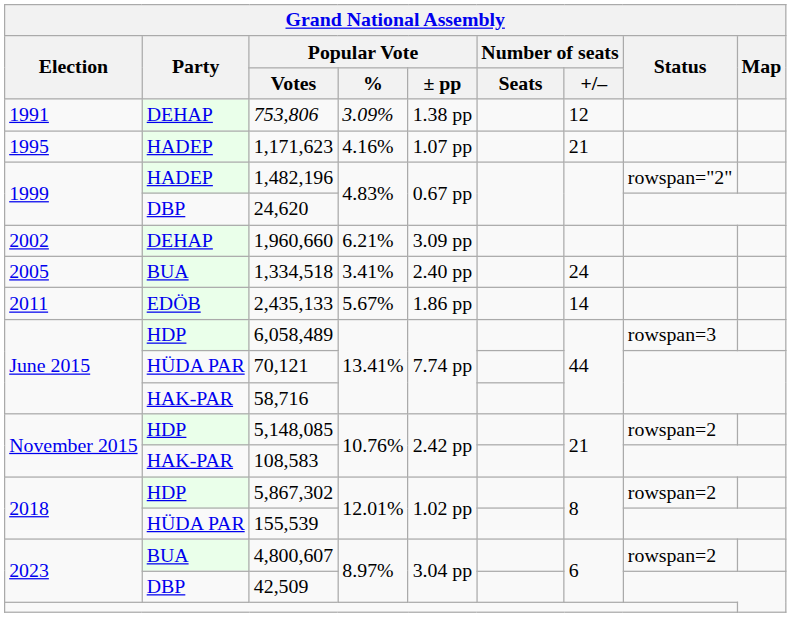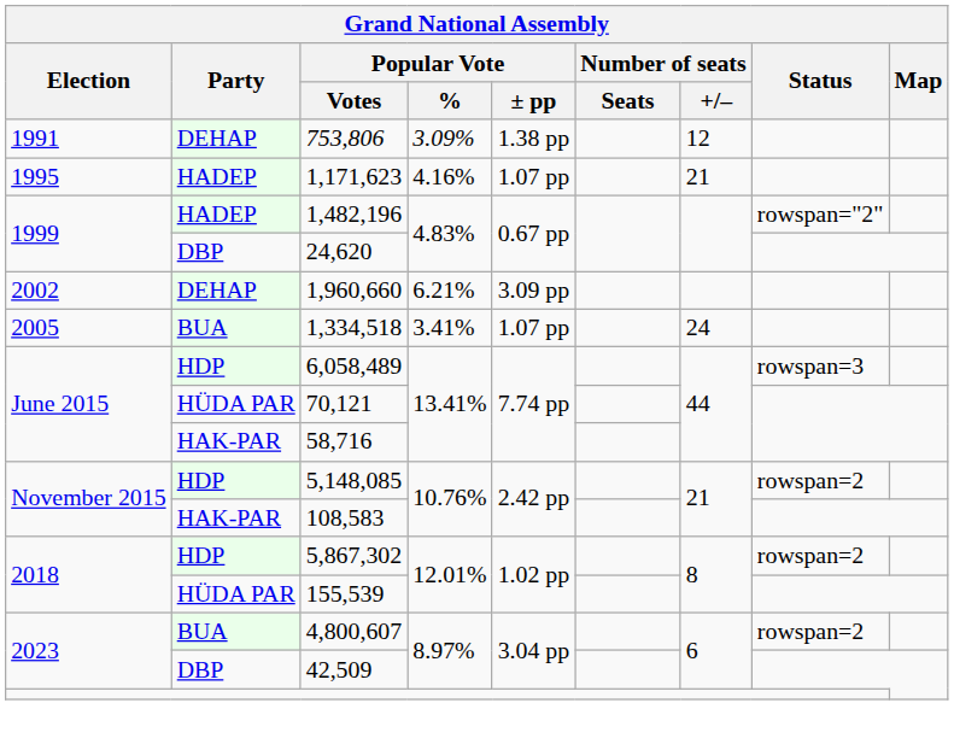1,334,518 | Popular Vote / ± pp: 2.40 pp -> 1.07 pp
- row: 2011 | EDÖB | 2,435,133 | 5.67% | 1.86 pp | 14
